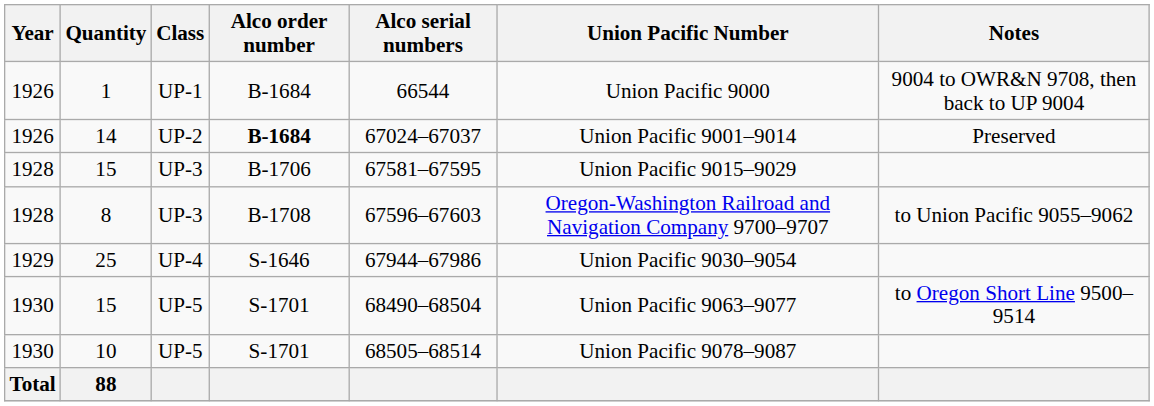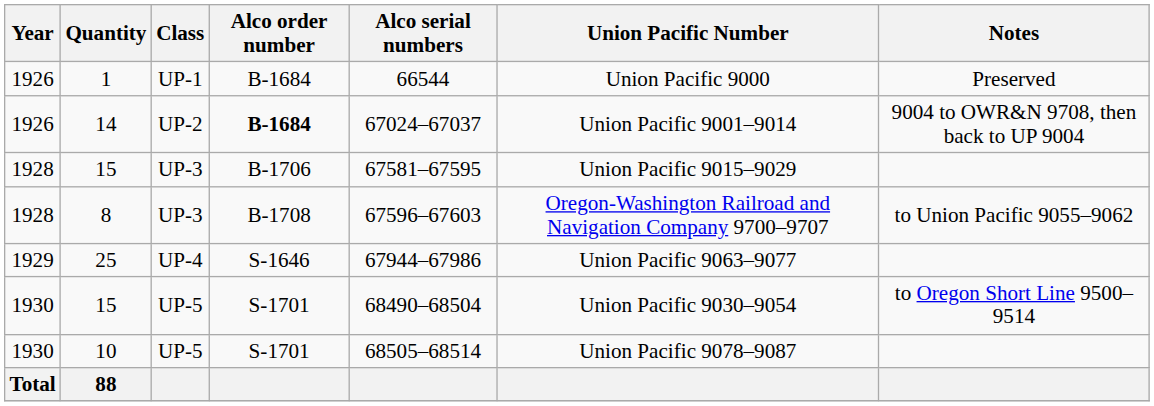1 | Notes: 9004 to OWR&N 9708, then back to UP 9004 -> Preserved
14 | Notes: Preserved -> 9004 to OWR&N 9708, then back to UP 9004
25 | Union Pacific Number: Union Pacific 9030–9054 -> Union Pacific 9063–9077
15 / UP-5 | Union Pacific Number: Union Pacific 9063–9077 -> Union Pacific 9030–9054
